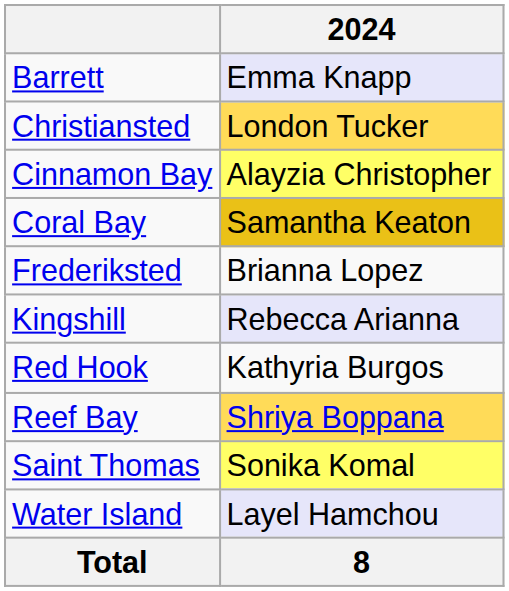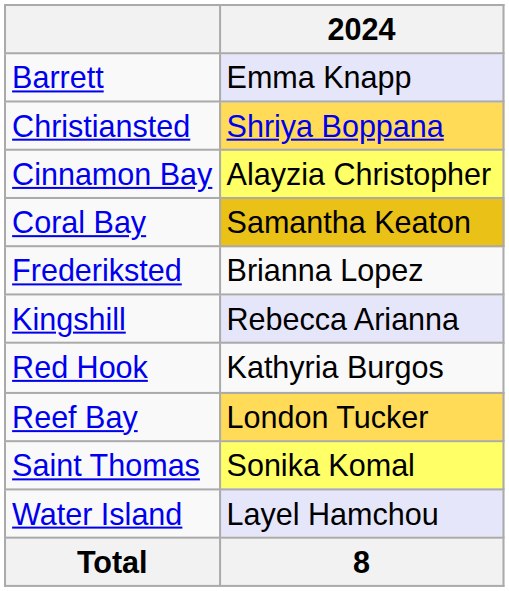Christiansted | 2024: London Tucker -> Shriya Boppana
Reef Bay | 2024: Shriya Boppana -> London Tucker
